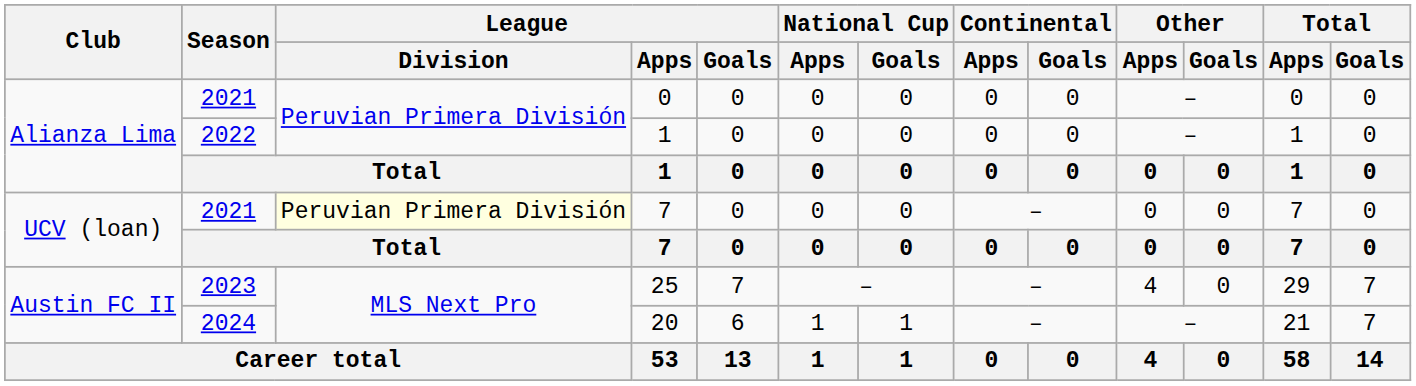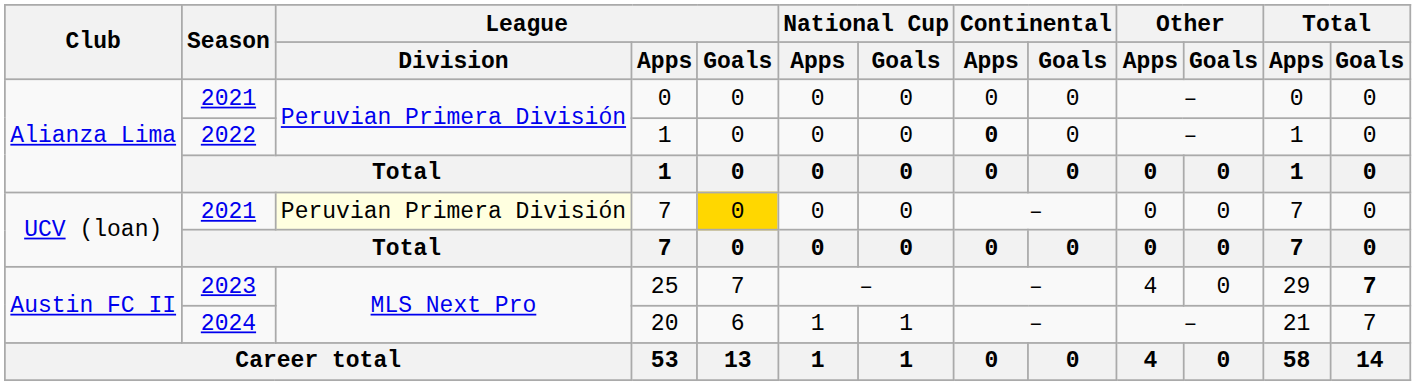2022 / 1 | Continental / Apps: normal -> bold
2021 / 7 | League / Goals: no background -> gold background
25 | Total / Goals: normal -> bold
